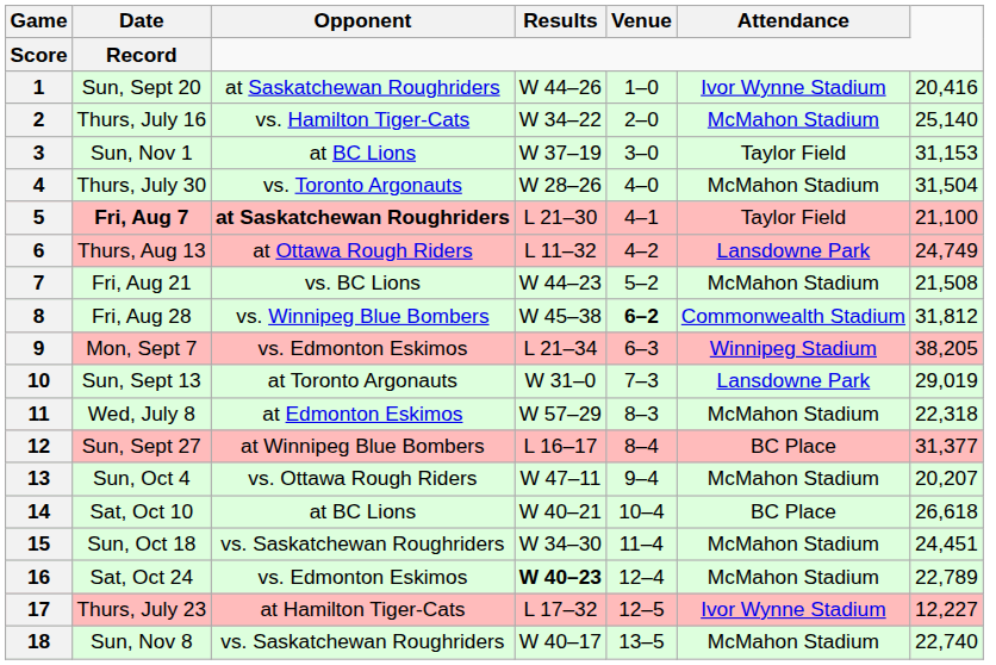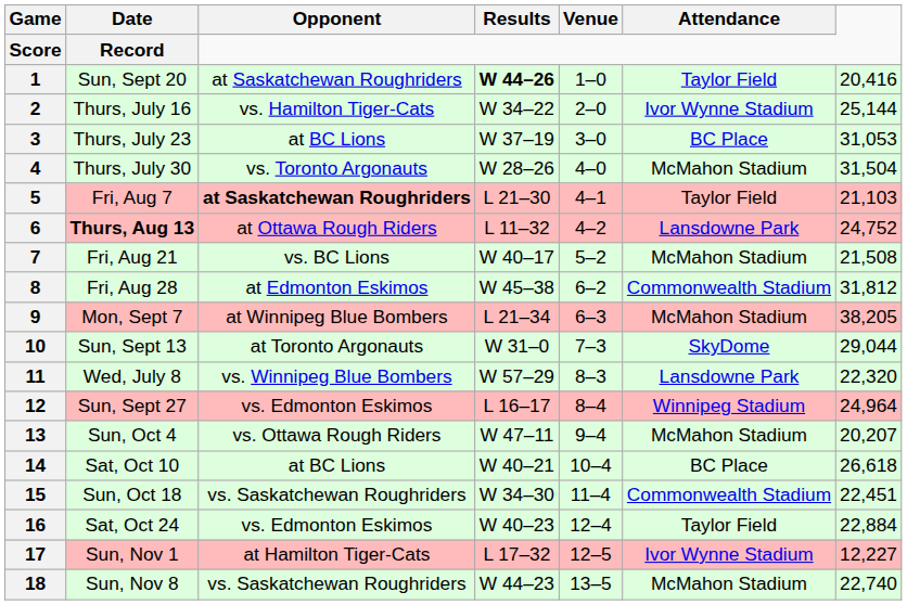1 | Results: normal -> bold
1 | Attendance: Ivor Wynne Stadium -> Taylor Field
2 | Attendance: McMahon Stadium -> Ivor Wynne Stadium
2 | column 7: 25,140 -> 25,144
3 | Date / Record: Sun, Nov 1 -> Thurs, July 23
3 | Attendance: Taylor Field -> BC Place
3 | column 7: 31,153 -> 31,053
5 | Date / Record: bold -> normal
5 | column 7: 21,100 -> 21,103
6 | Date / Record: normal -> bold
6 | column 7: 24,749 -> 24,752
7 | Results: W 44–23 -> W 40–17
8 | Opponent: vs. Winnipeg Blue Bombers -> at Edmonton Eskimos
8 | Venue: bold -> normal
9 | Opponent: vs. Edmonton Eskimos -> at Winnipeg Blue Bombers
9 | Attendance: Winnipeg Stadium -> McMahon Stadium
10 | Attendance: Lansdowne Park -> SkyDome
10 | column 7: 29,019 -> 29,044
11 | Opponent: at Edmonton Eskimos -> vs. Winnipeg Blue Bombers
11 | Attendance: McMahon Stadium -> Lansdowne Park
11 | column 7: 22,318 -> 22,320
12 | Opponent: at Winnipeg Blue Bombers -> vs. Edmonton Eskimos
12 | Attendance: BC Place -> Winnipeg Stadium
12 | column 7: 31,377 -> 24,964
15 | Attendance: McMahon Stadium -> Commonwealth Stadium
15 | column 7: 24,451 -> 22,451
16 | Results: bold -> normal
16 | Attendance: McMahon Stadium -> Taylor Field
16 | column 7: 22,789 -> 22,884
17 | Date / Record: Thurs, July 23 -> Sun, Nov 1
18 | Results: W 40–17 -> W 44–23
